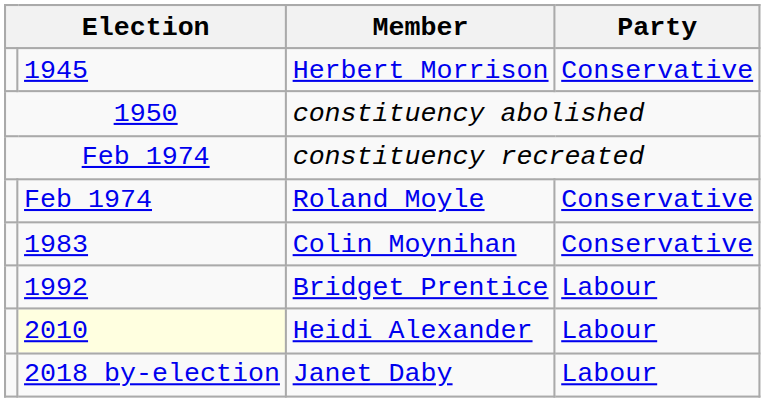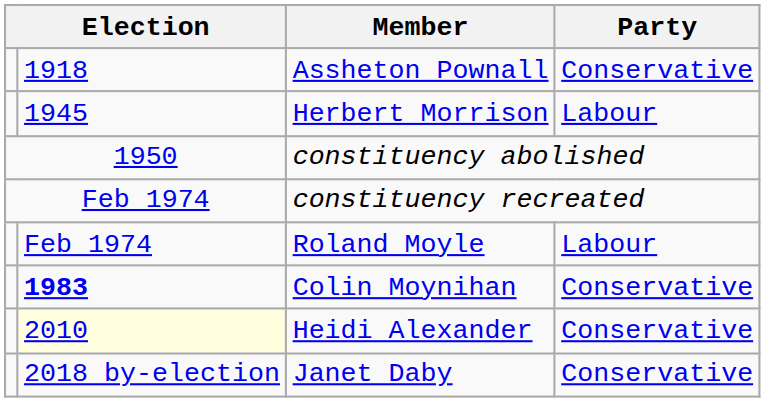+ row: 1918 | Assheton Pownall | Conservative
Herbert Morrison | Party: Conservative -> Labour
Roland Moyle | Party: Conservative -> Labour
Colin Moynihan | column 2: normal -> bold
- row: 1992 | Bridget Prentice | Labour
Heidi Alexander | Party: Labour -> Conservative
Janet Daby | Party: Labour -> Conservative
